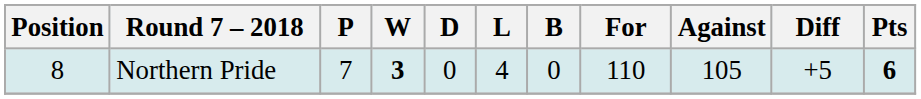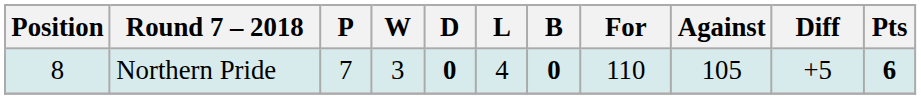Northern Pride | W: bold -> normal
Northern Pride | D: normal -> bold
Northern Pride | B: normal -> bold
